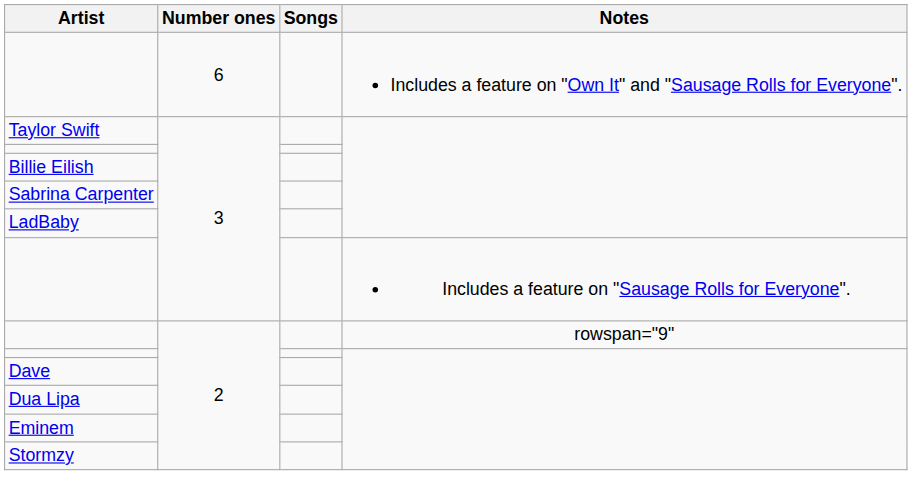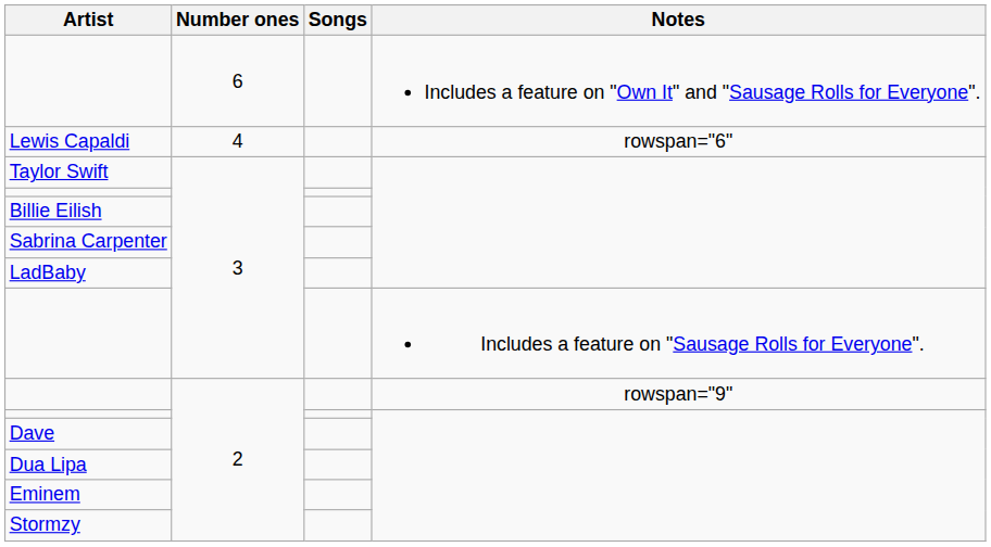+ row: Lewis Capaldi | 4 | rowspan="6"
